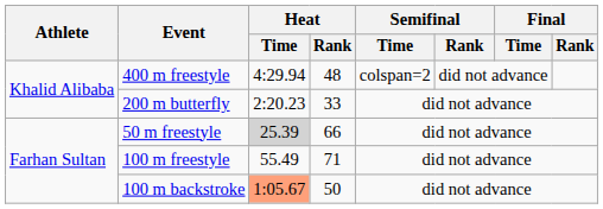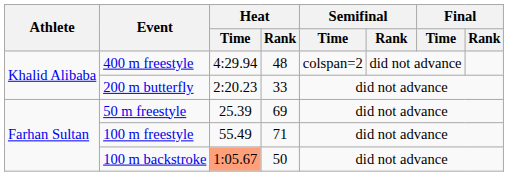50 m freestyle | Heat / Time: lightgrey background -> no background
50 m freestyle | Heat / Rank: 66 -> 69
